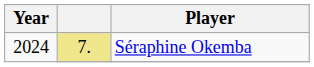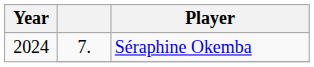Séraphine Okemba | column 2: khaki background -> no background
